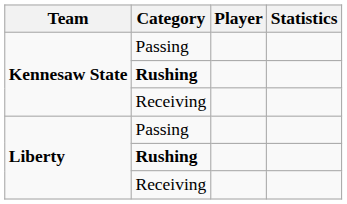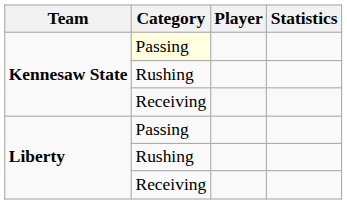Kennesaw State / Passing | Category: no background -> lightyellow background
Kennesaw State / Rushing | Category: bold -> normal
Liberty / Rushing | Category: bold -> normal
